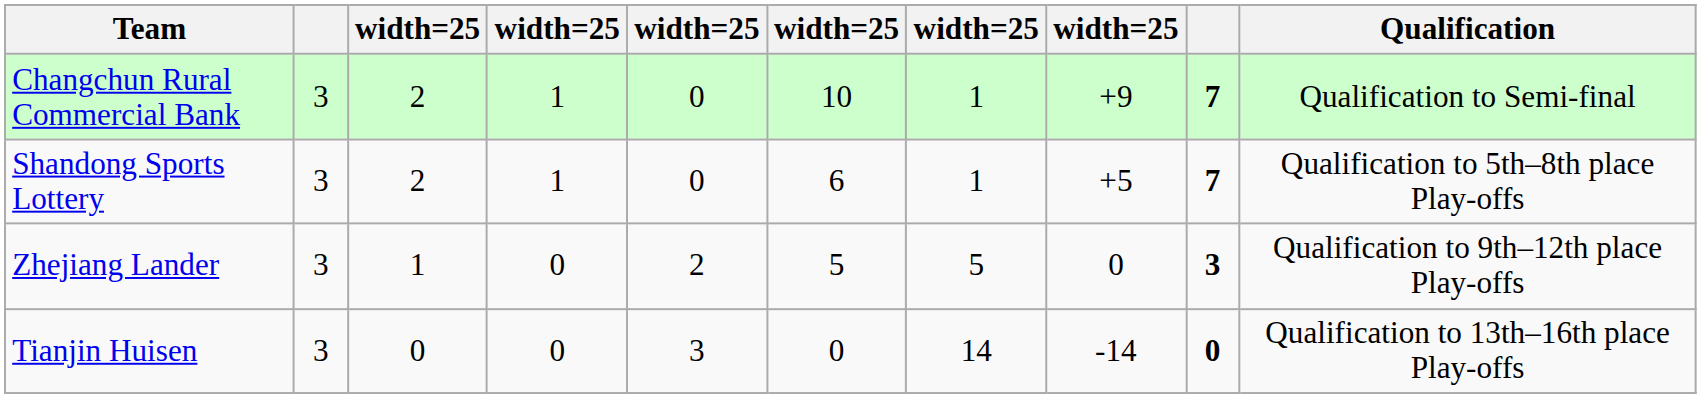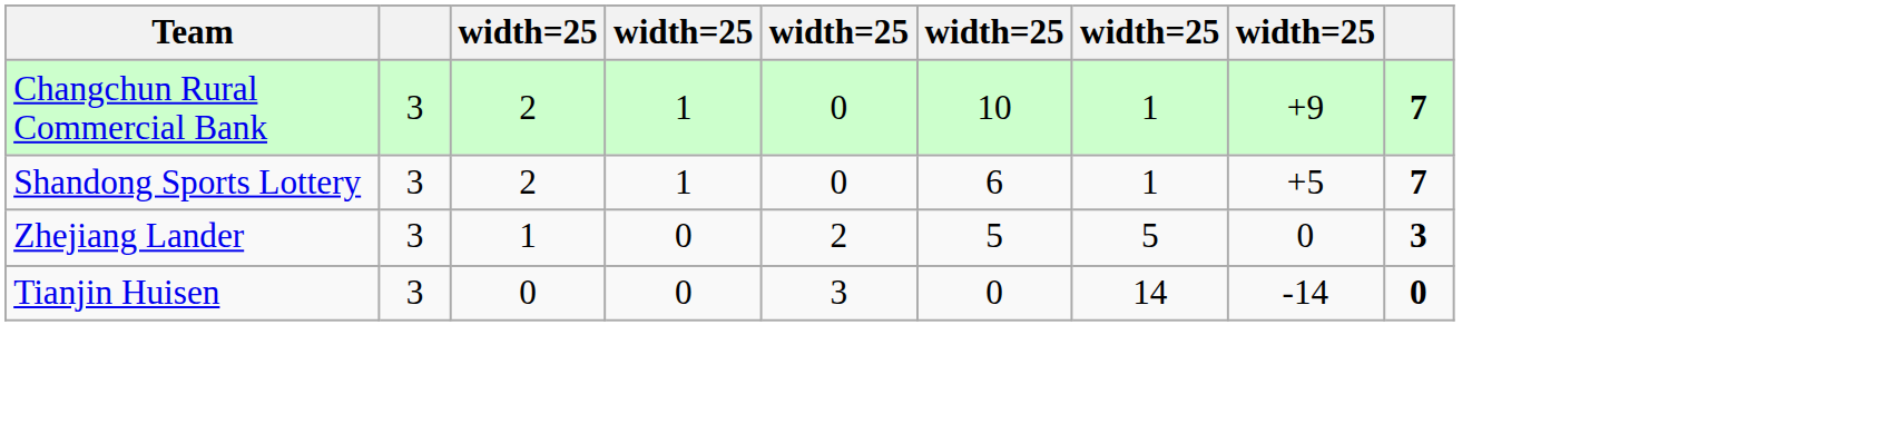- column: Qualification | Qualification to Semi-final | Qualification to 5th–8th place Play-offs | Qualification to 9th–12th place Play-offs | Qualification to 13th–16th place Play-offs
